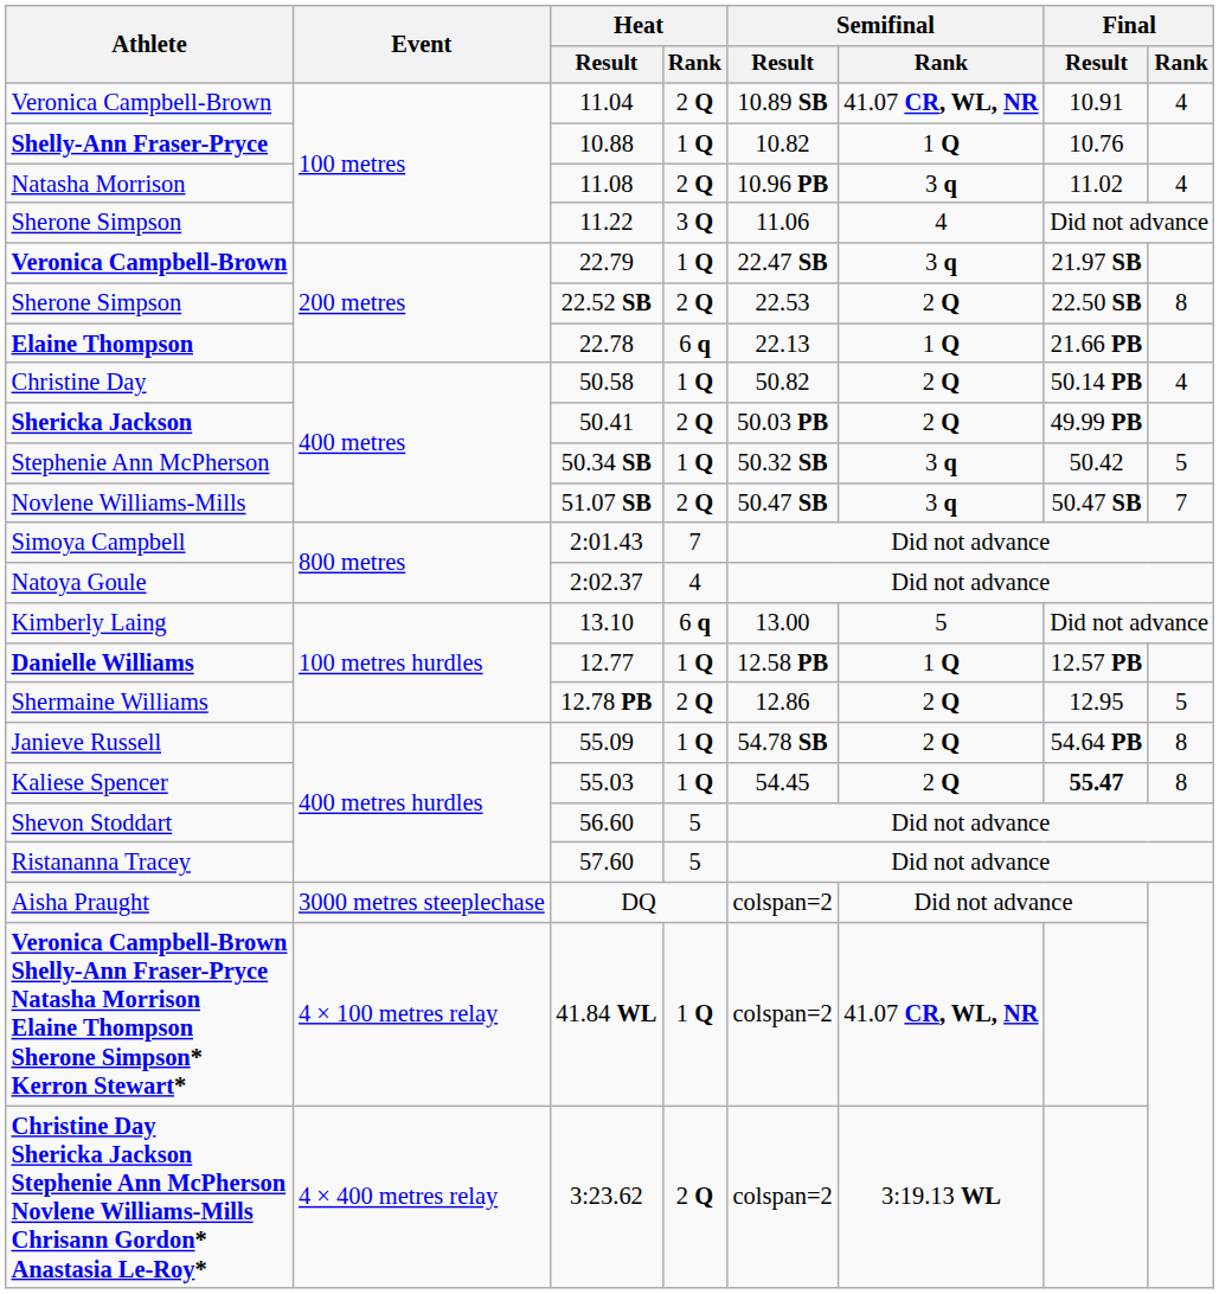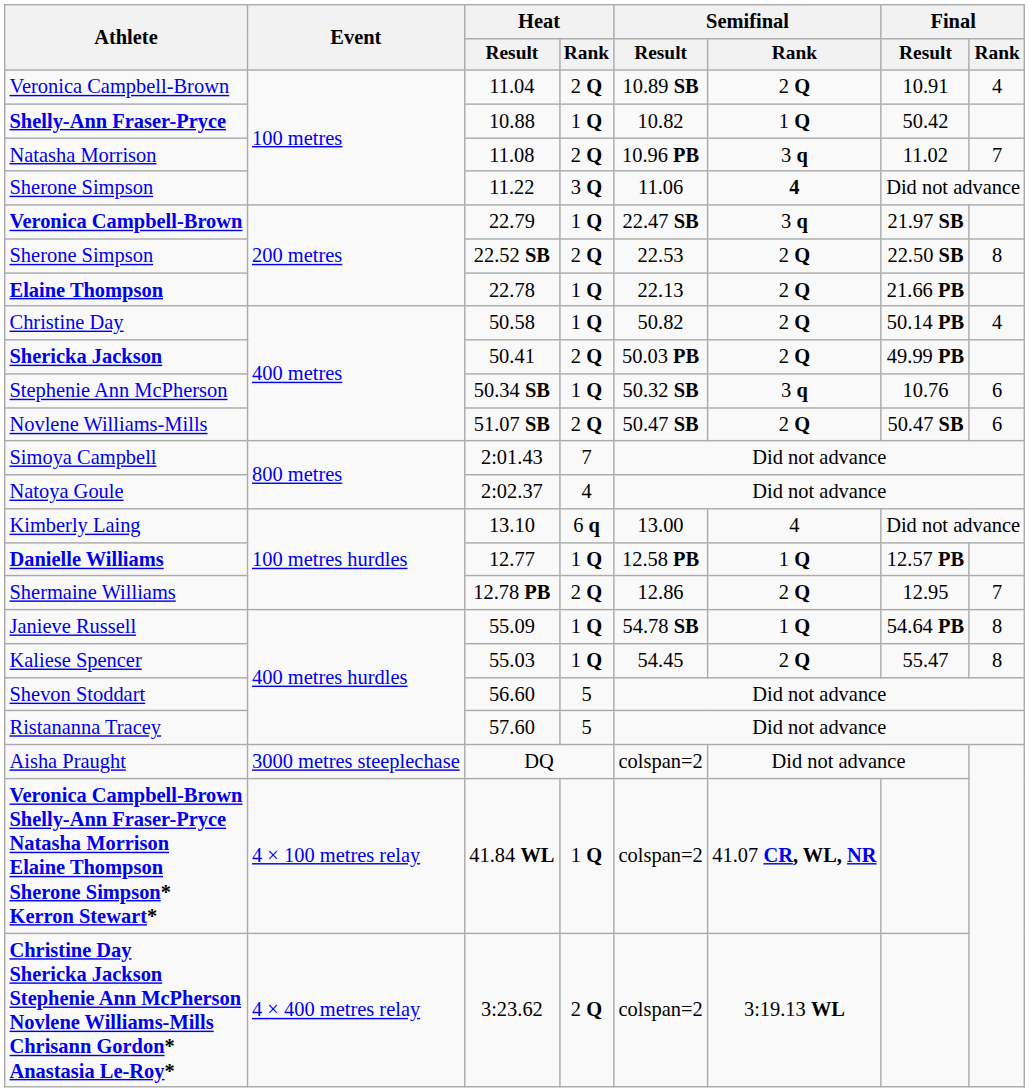Veronica Campbell-Brown / 11.04 | Semifinal / Rank: 41.07 CR, WL, NR -> 2 Q
Shelly-Ann Fraser-Pryce | Final / Result: 10.76 -> 50.42
Natasha Morrison | Final / Rank: 4 -> 7
Sherone Simpson / 11.22 | Semifinal / Rank: normal -> bold
Elaine Thompson | Heat / Rank: 6 q -> 1 Q
Elaine Thompson | Semifinal / Rank: 1 Q -> 2 Q
Stephenie Ann McPherson | Final / Result: 50.42 -> 10.76
Stephenie Ann McPherson | Final / Rank: 5 -> 6
Novlene Williams-Mills | Semifinal / Rank: 3 q -> 2 Q
Novlene Williams-Mills | Final / Rank: 7 -> 6
Kimberly Laing | Semifinal / Rank: 5 -> 4
Shermaine Williams | Final / Rank: 5 -> 7
Janieve Russell | Semifinal / Rank: 2 Q -> 1 Q
Kaliese Spencer | Final / Result: bold -> normal
